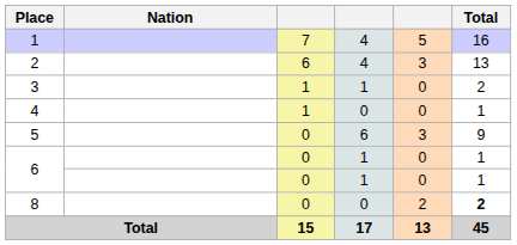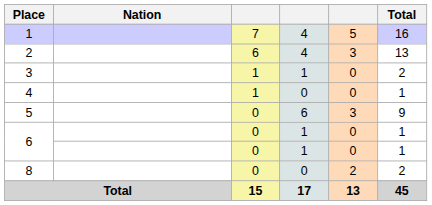8 | Total: bold -> normal
